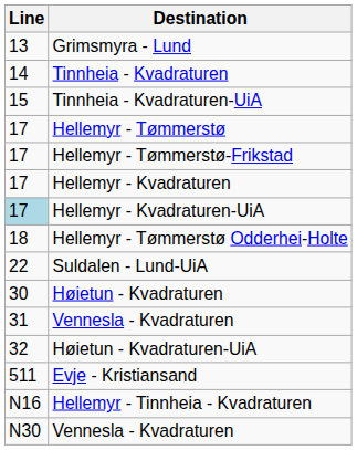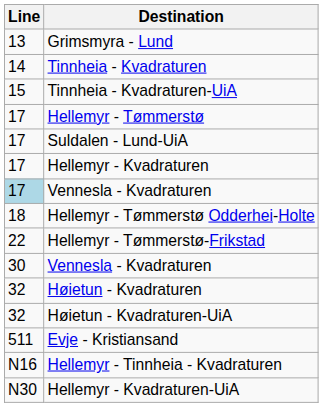row 6 | Destination: Hellemyr - Tømmerstø-Frikstad -> Suldalen - Lund-UiA
row 8 | Destination: Hellemyr - Kvadraturen-UiA -> Vennesla - Kvadraturen
row 10 | Destination: Suldalen - Lund-UiA -> Hellemyr - Tømmerstø-Frikstad
row 11 | Destination: Høietun - Kvadraturen -> Vennesla - Kvadraturen
row 12 | Line: 31 -> 32
row 12 | Destination: Vennesla - Kvadraturen -> Høietun - Kvadraturen
row 16 | Destination: Vennesla - Kvadraturen -> Hellemyr - Kvadraturen-UiA
